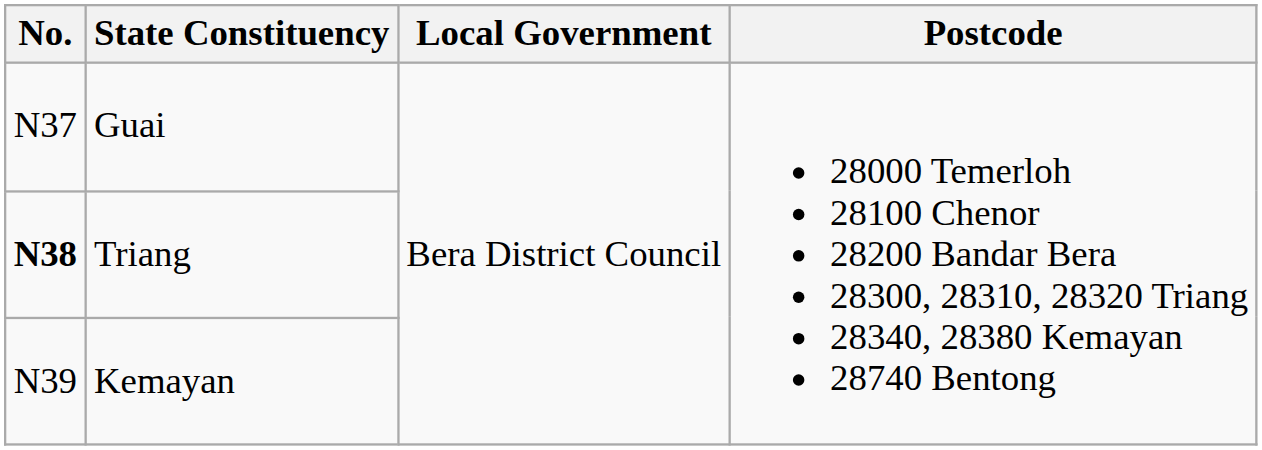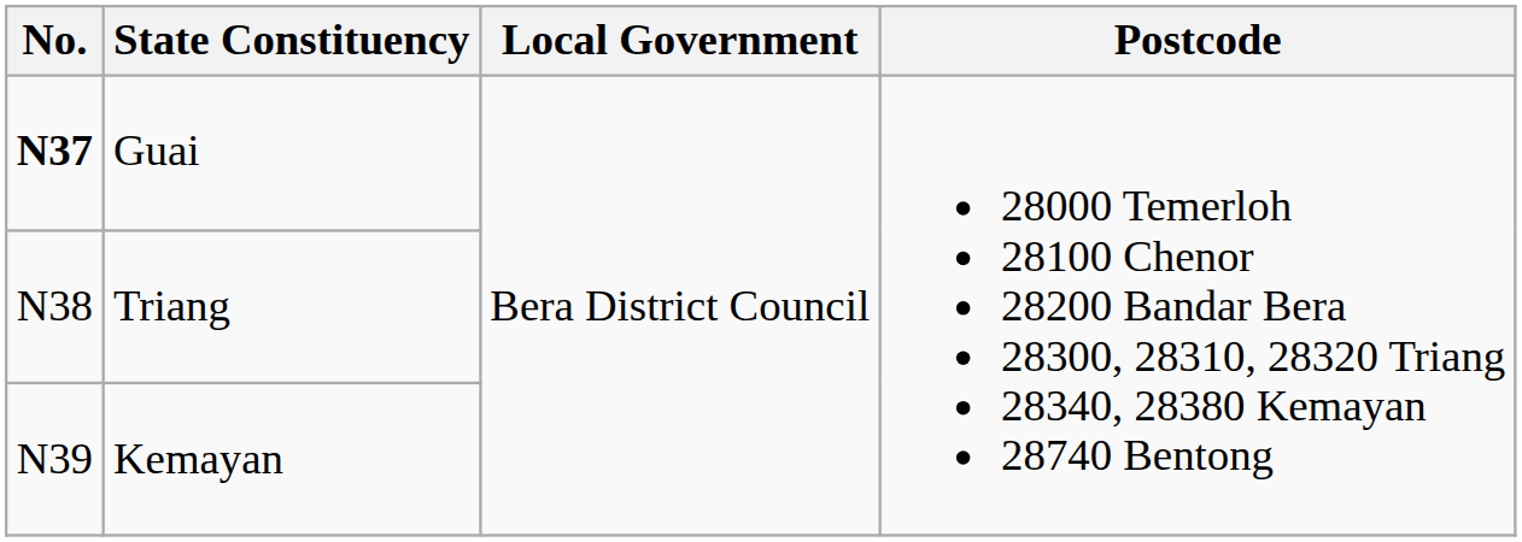Guai | No.: normal -> bold
Triang | No.: bold -> normal
